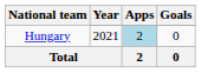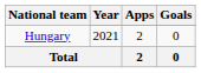2021 | Apps: lightblue background -> no background
